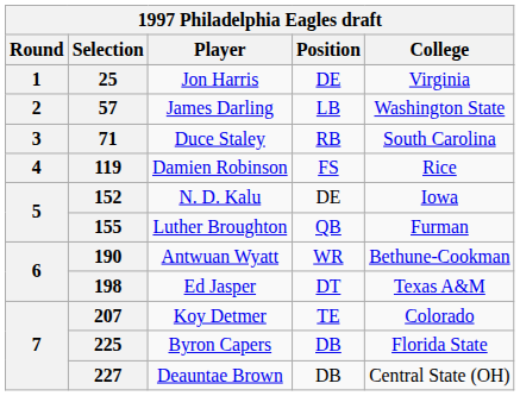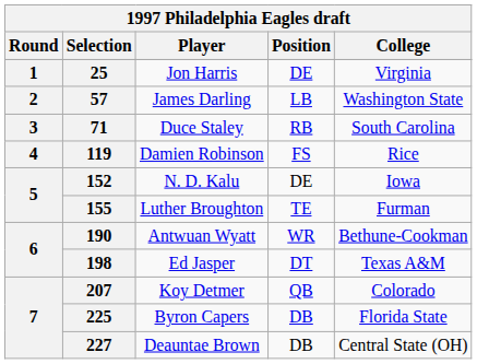155 | Position: QB -> TE
207 | Position: TE -> QB
